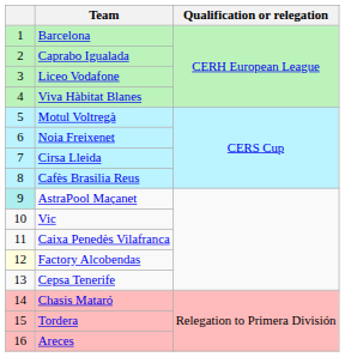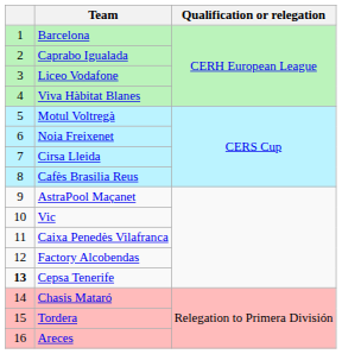AstraPool Maçanet | column 1: paleturquoise background -> no background
Factory Alcobendas | column 1: lightyellow background -> no background
Cepsa Tenerife | column 1: normal -> bold
